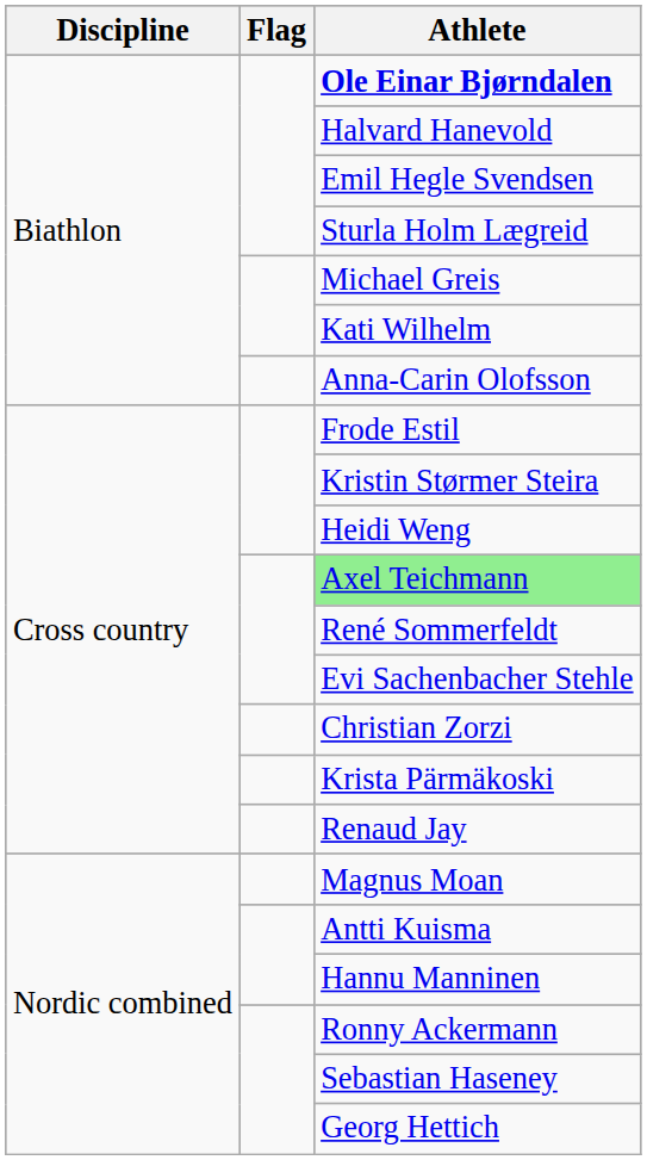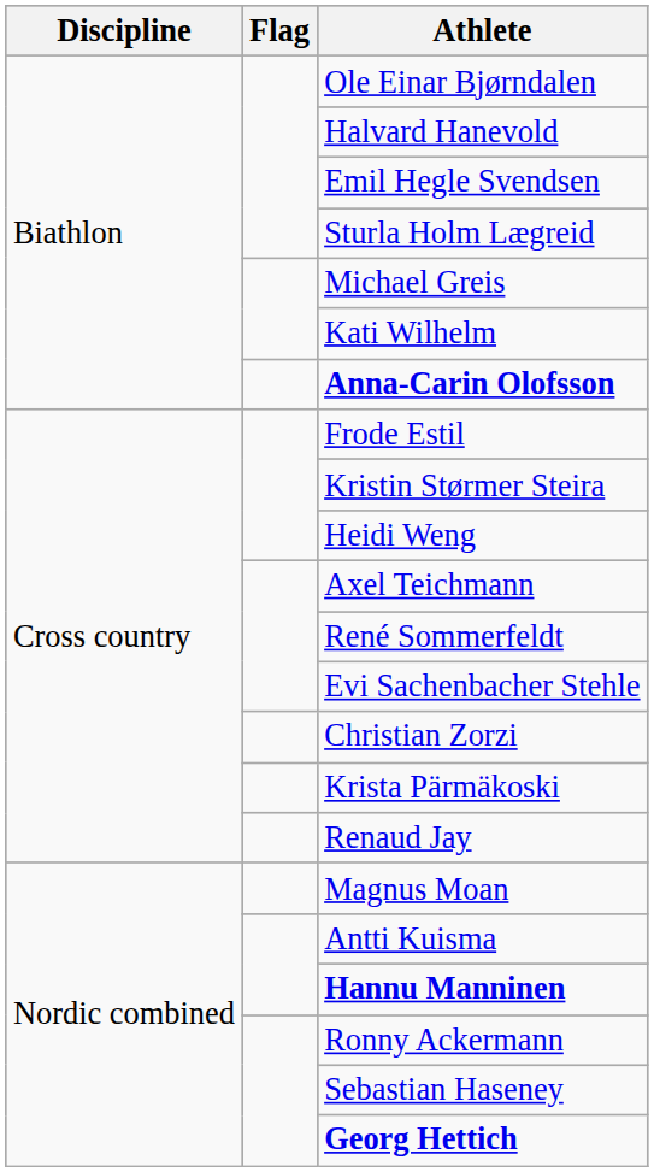Ole Einar Bjørndalen | Athlete: bold -> normal
Anna-Carin Olofsson | Athlete: normal -> bold
Axel Teichmann | Athlete: lightgreen background -> no background
Hannu Manninen | Athlete: normal -> bold
Georg Hettich | Athlete: normal -> bold
